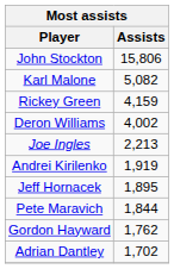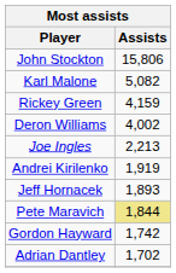Jeff Hornacek | Assists: 1,895 -> 1,893
Pete Maravich | Assists: no background -> khaki background
Gordon Hayward | Assists: 1,762 -> 1,742
